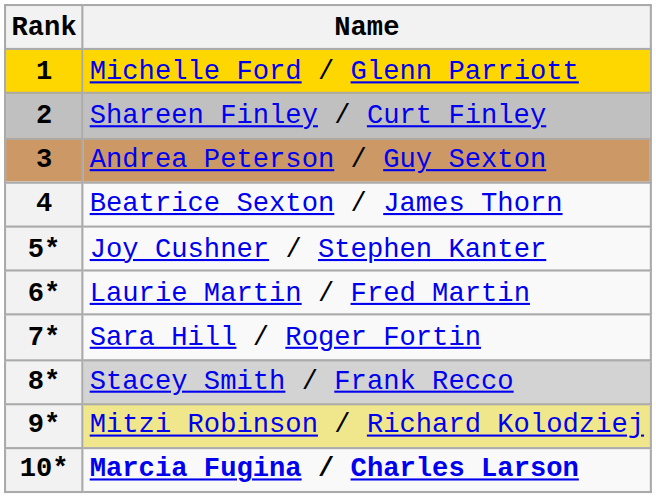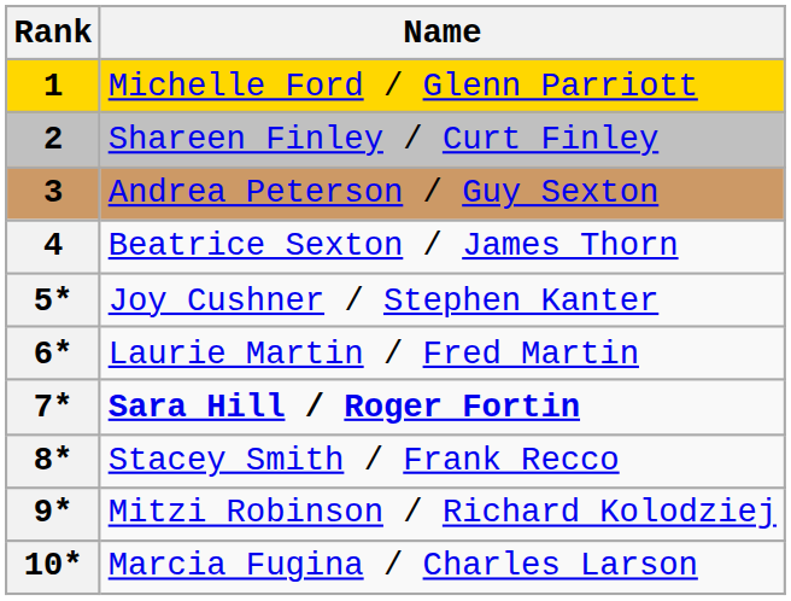Sara Hill / Roger Fortin | Name: normal -> bold
Stacey Smith / Frank Recco | Name: lightgrey background -> no background
Mitzi Robinson / Richard Kolodziej | Name: khaki background -> no background
Marcia Fugina / Charles Larson | Name: bold -> normal
